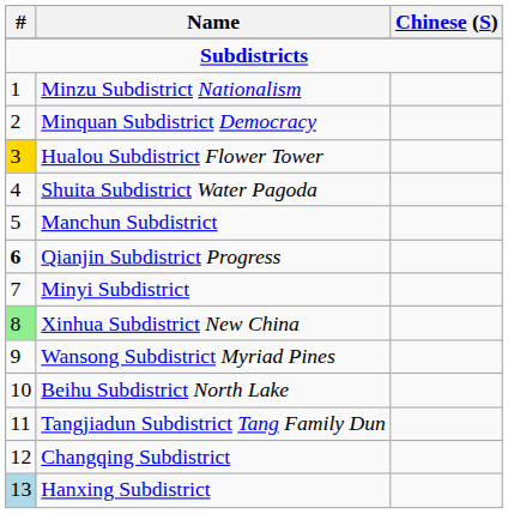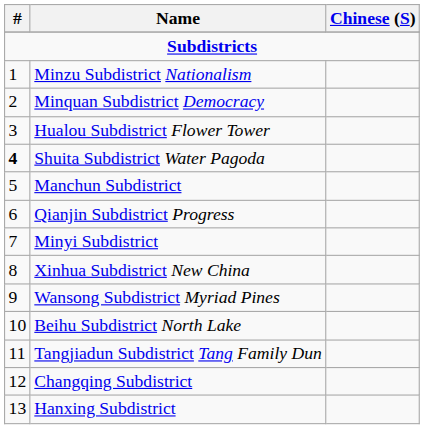Hualou Subdistrict Flower Tower | #: gold background -> no background
Shuita Subdistrict Water Pagoda | #: normal -> bold
Qianjin Subdistrict Progress | #: bold -> normal
Xinhua Subdistrict New China | #: lightgreen background -> no background
Hanxing Subdistrict | #: lightblue background -> no background
